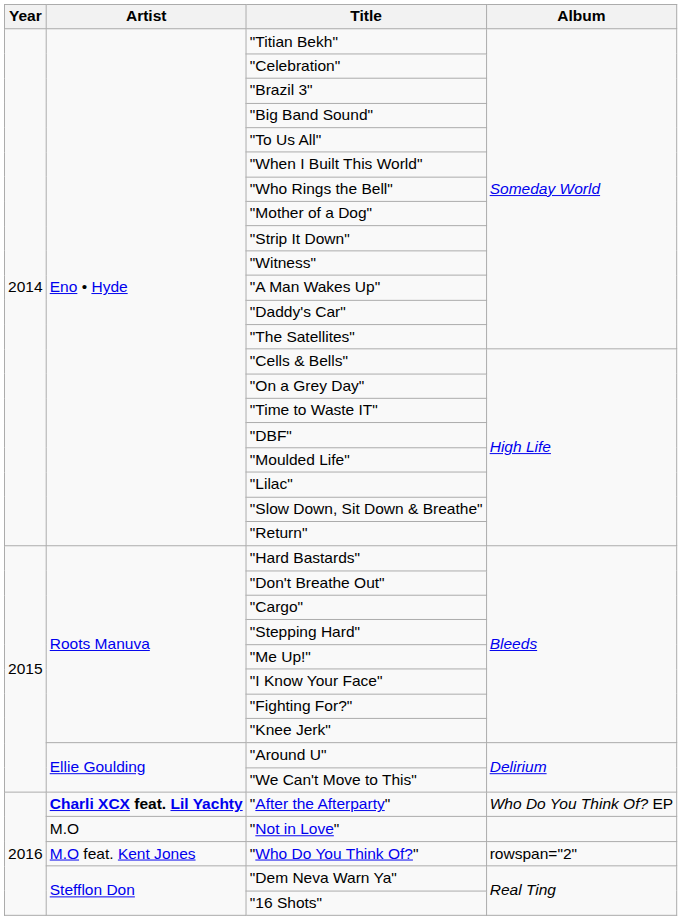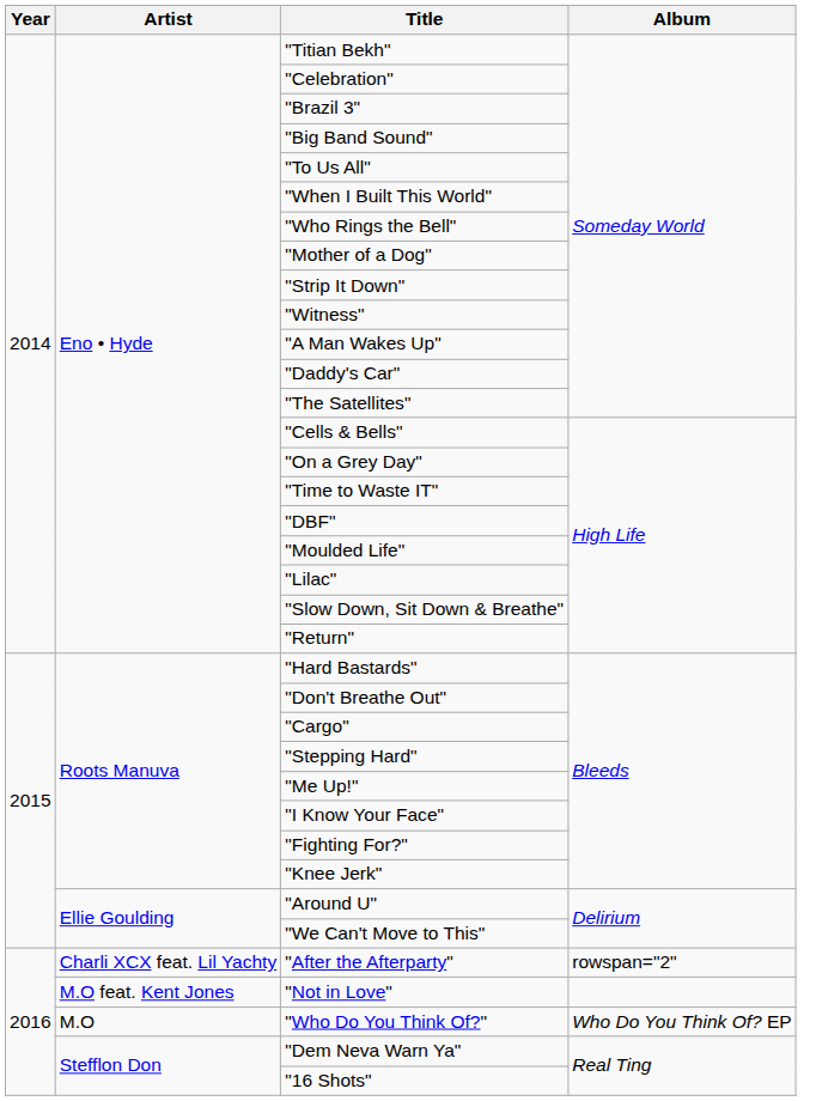"After the Afterparty" | Artist: bold -> normal
"After the Afterparty" | Album: Who Do You Think Of? EP -> rowspan="2"
"Not in Love" | Artist: M.O -> M.O feat. Kent Jones
"Who Do You Think Of?" | Artist: M.O feat. Kent Jones -> M.O
"Who Do You Think Of?" | Album: rowspan="2" -> Who Do You Think Of? EP
